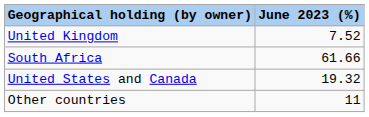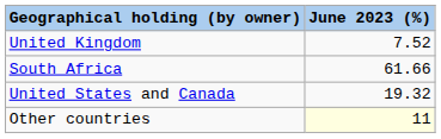Other countries | June 2023 (%): no background -> lightyellow background
